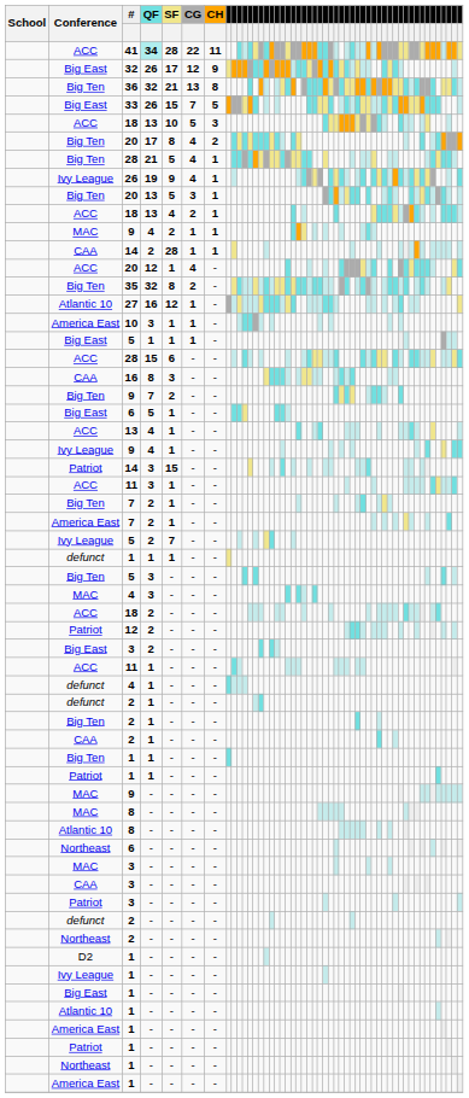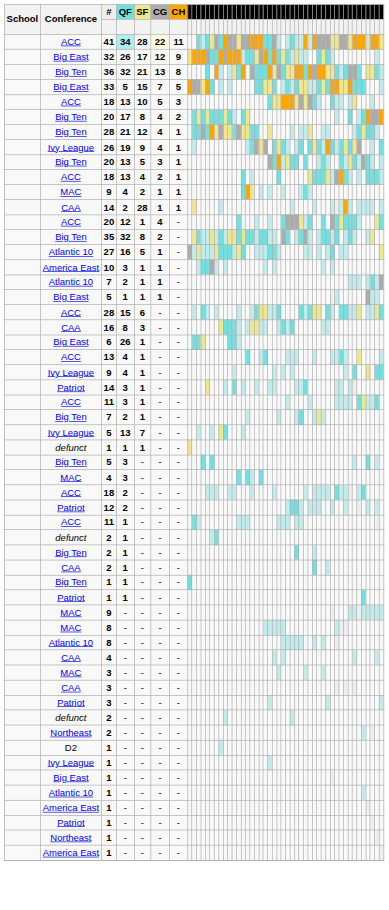41 | CG: no background -> lightyellow background
33 | QF: 26 -> 5
Big Ten / 28 | SF: 5 -> 12
27 | SF: 12 -> 5
+ row: Atlantic 10 | 7 | 2 | 1 | 1 | -
- row: Big Ten | 9 | 7 | 2 | - | -
Big East / 6 | QF: 5 -> 26
Patriot / 14 | SF: 15 -> 1
- row: America East | 7 | 2 | 1 | - | -
Ivy League / 5 | QF: 2 -> 13
- row: Big East | 3 | 2 | - | - | -
- row: defunct | 4 | 1 | - | - | -
- row: Northeast | 6 | - | - | - | -
+ row: CAA | 4 | - | - | - | -
